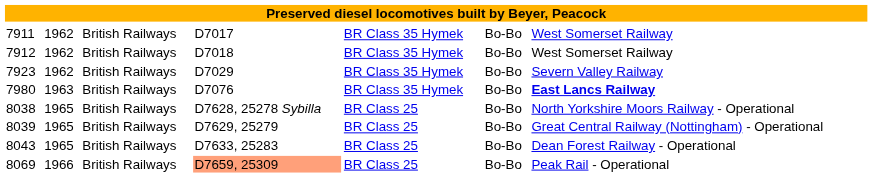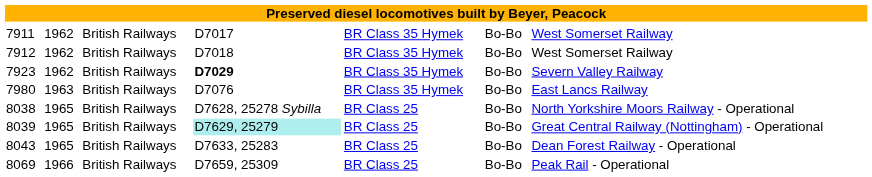7923 | column 4: normal -> bold
7980 | column 7: bold -> normal
8039 | column 4: no background -> paleturquoise background
8069 | column 4: lightsalmon background -> no background
